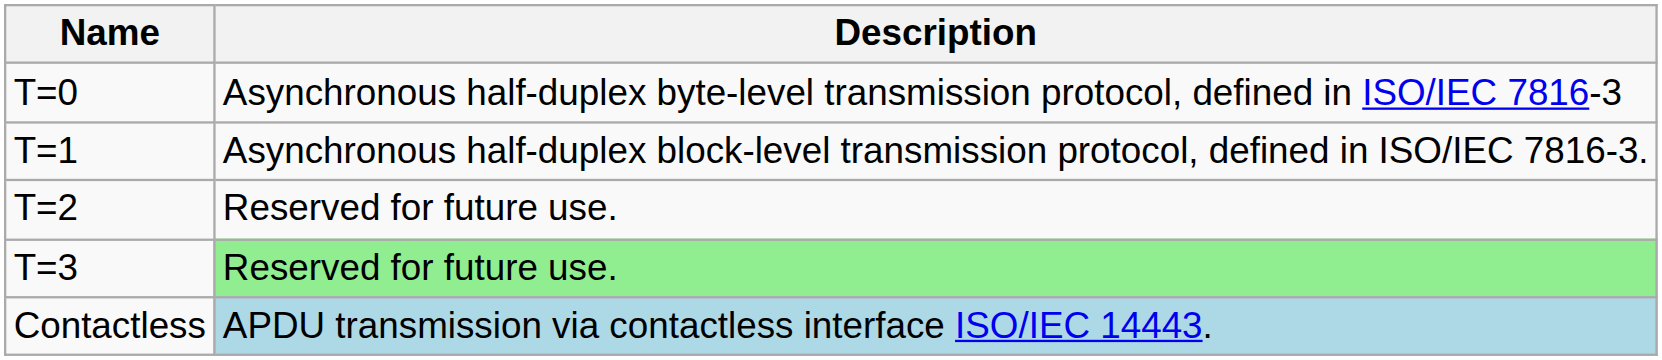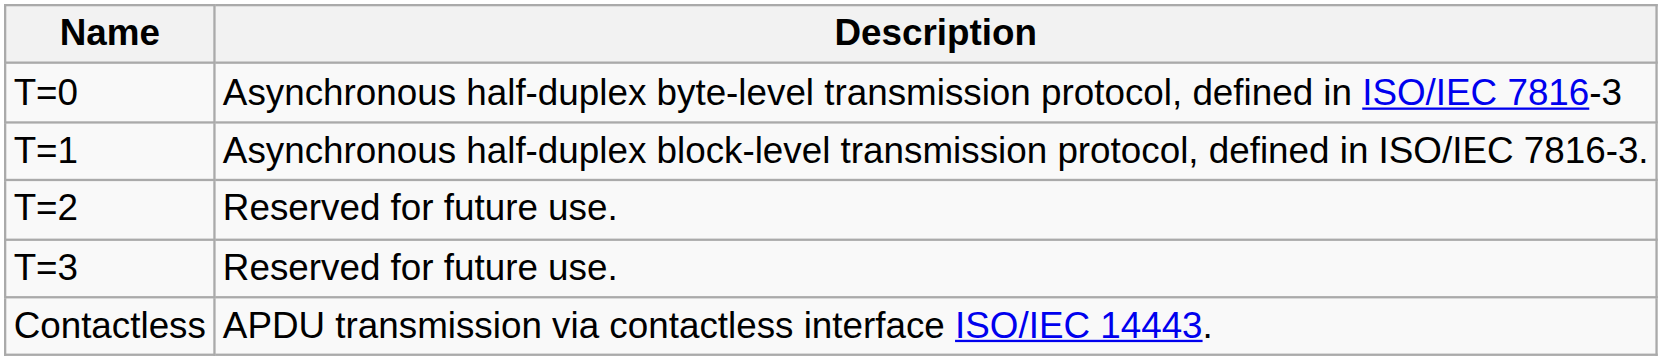T=3 | Description: lightgreen background -> no background
Contactless | Description: lightblue background -> no background
